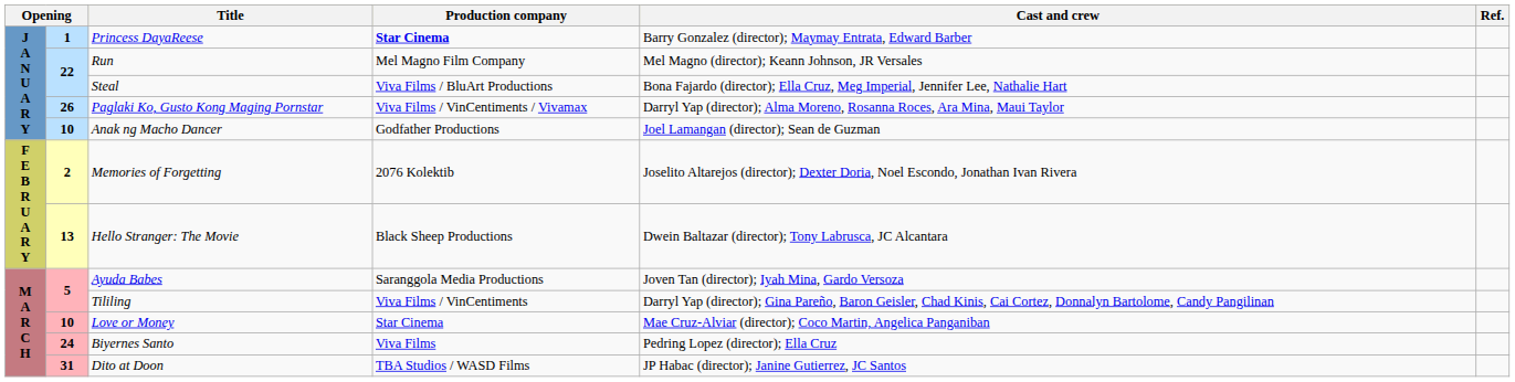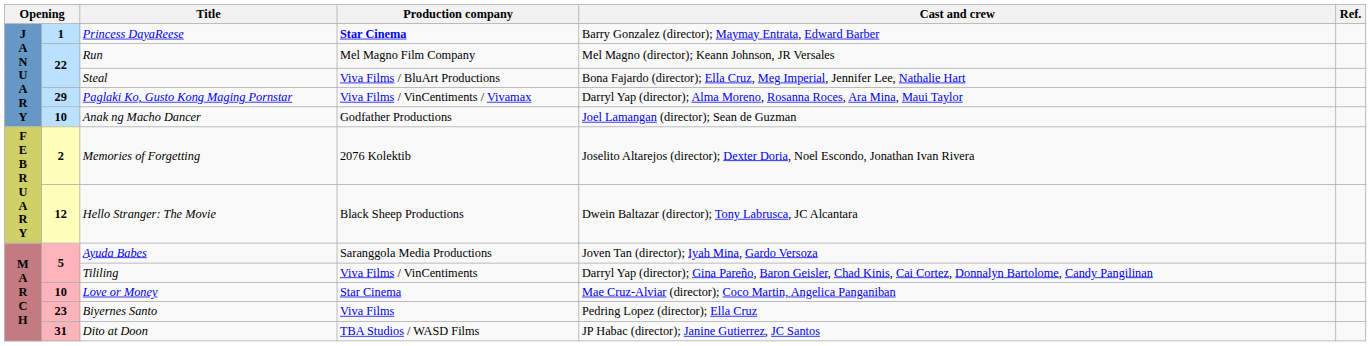Paglaki Ko, Gusto Kong Maging Pornstar | column 2: 26 -> 29
Hello Stranger: The Movie | column 2: 13 -> 12
Biyernes Santo | column 2: 24 -> 23
